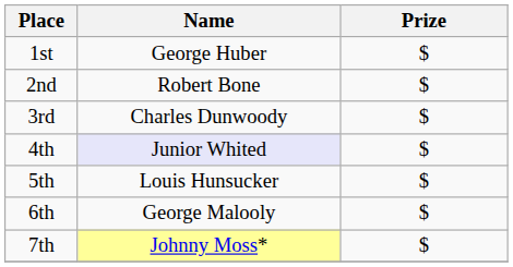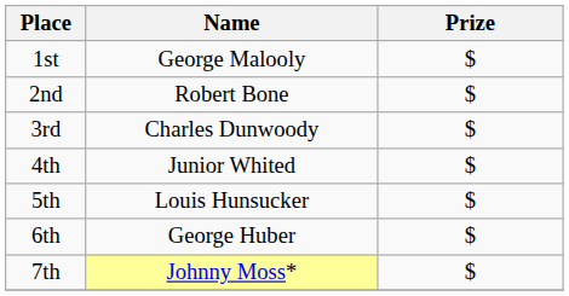1st | Name: George Huber -> George Malooly
4th | Name: lavender background -> no background
6th | Name: George Malooly -> George Huber
